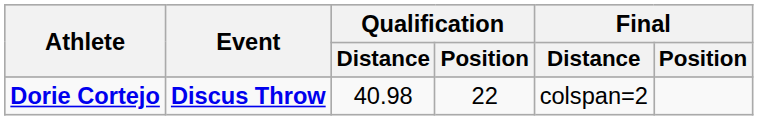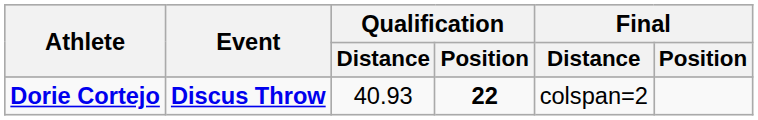Dorie Cortejo | Qualification / Distance: 40.98 -> 40.93
Dorie Cortejo | Qualification / Position: normal -> bold
